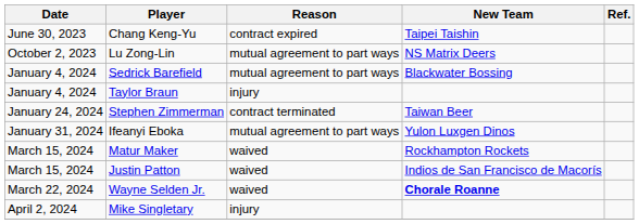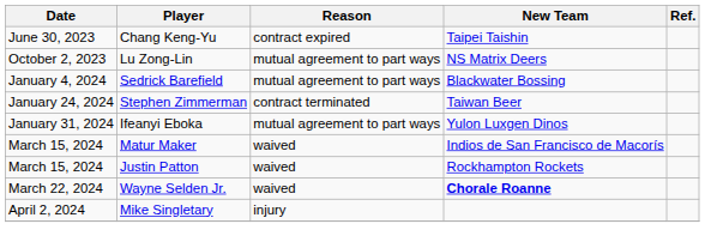- row: January 4, 2024 | Taylor Braun | injury
Matur Maker | New Team: Rockhampton Rockets -> Indios de San Francisco de Macorís
Justin Patton | New Team: Indios de San Francisco de Macorís -> Rockhampton Rockets
